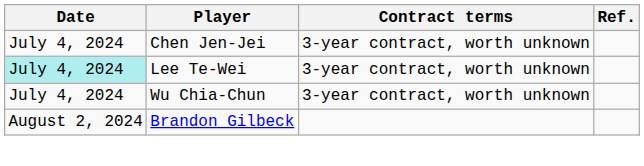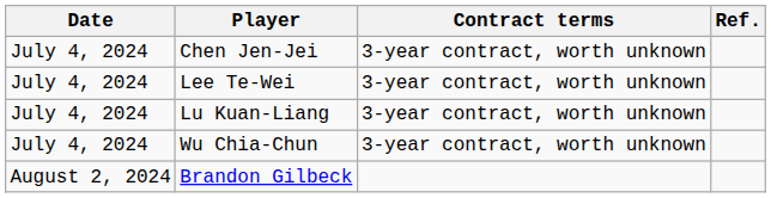Lee Te-Wei | Date: paleturquoise background -> no background
+ row: July 4, 2024 | Lu Kuan-Liang | 3-year contract, worth unknown
